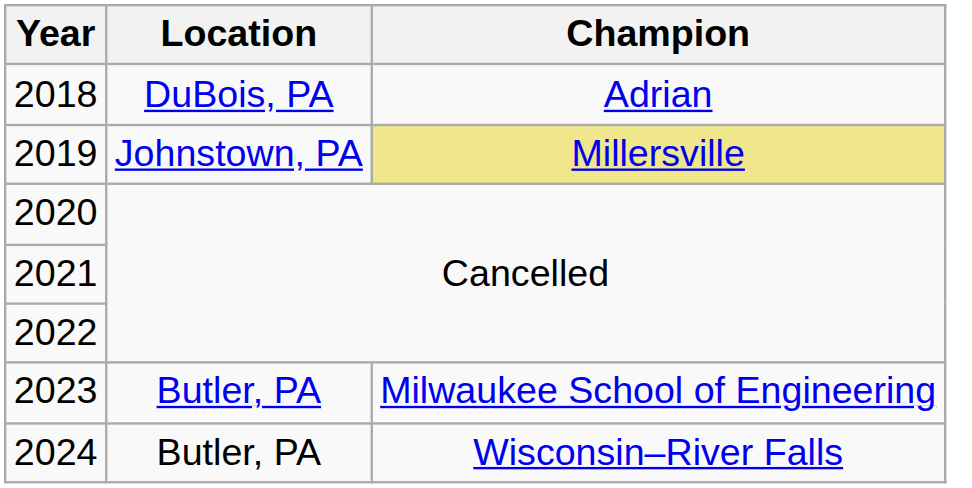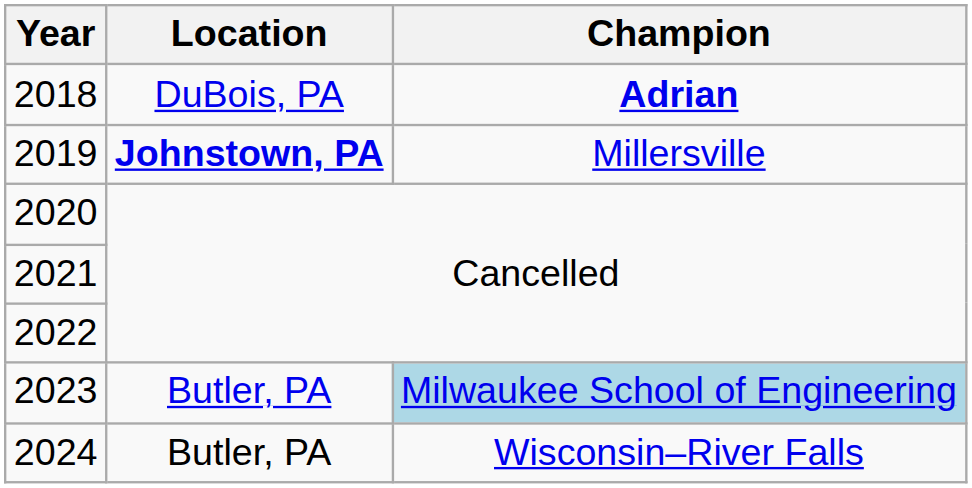2018 | Champion: normal -> bold
2019 | Location: normal -> bold
2019 | Champion: khaki background -> no background
2023 | Champion: no background -> lightblue background
